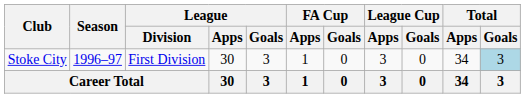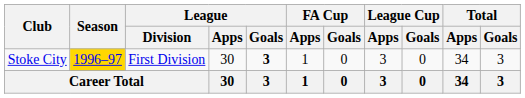Stoke City | Season: no background -> gold background
Stoke City | League / Goals: normal -> bold
Stoke City | Total / Goals: lightblue background -> no background
